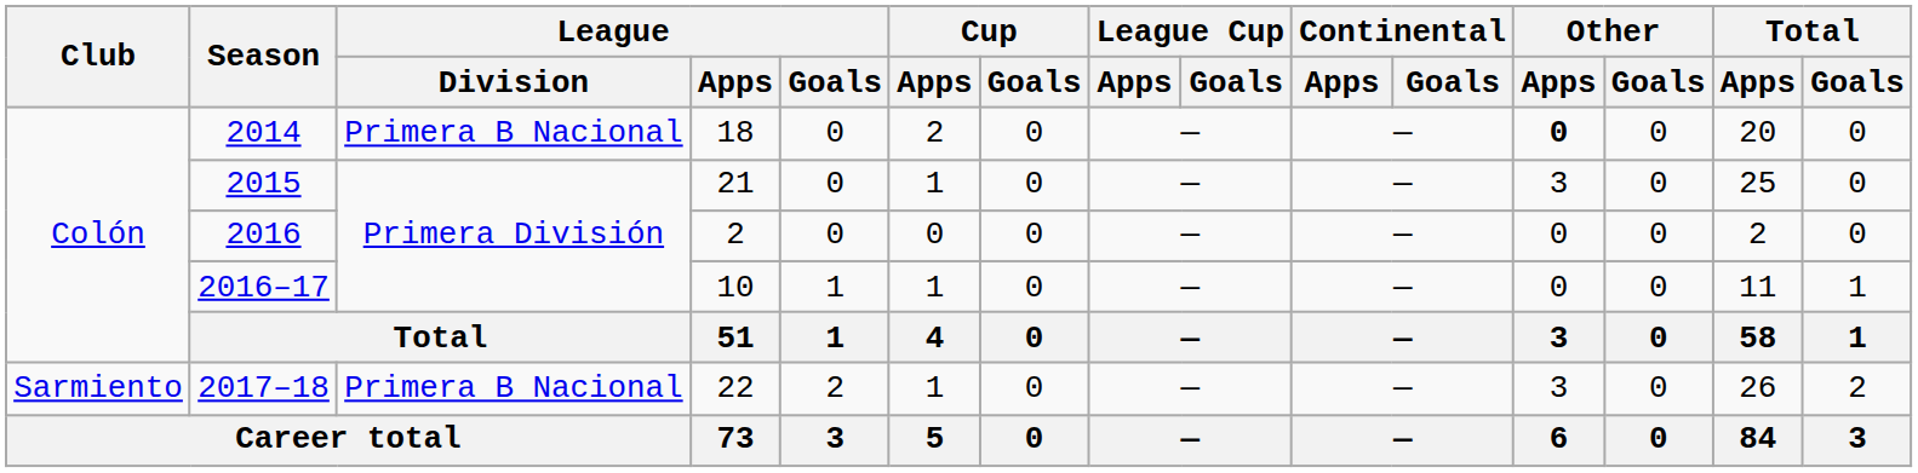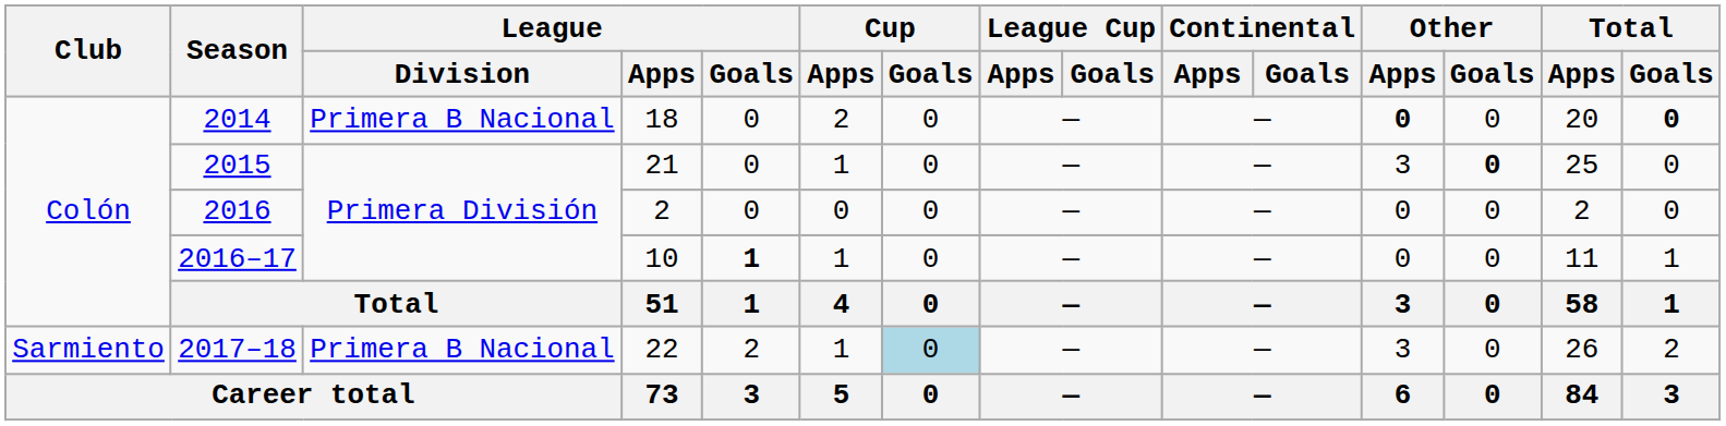2014 | Total / Goals: normal -> bold
2015 | Other / Goals: normal -> bold
2016–17 | League / Goals: normal -> bold
2017–18 | Cup / Goals: no background -> lightblue background
